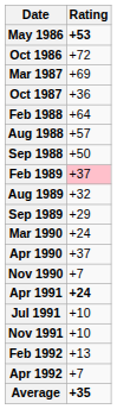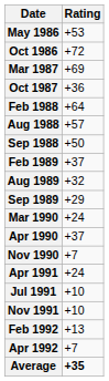May 1986 | Rating: bold -> normal
Feb 1989 | Rating: pink background -> no background
Apr 1991 | Rating: bold -> normal
